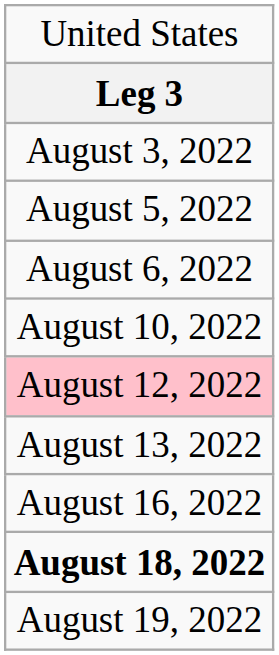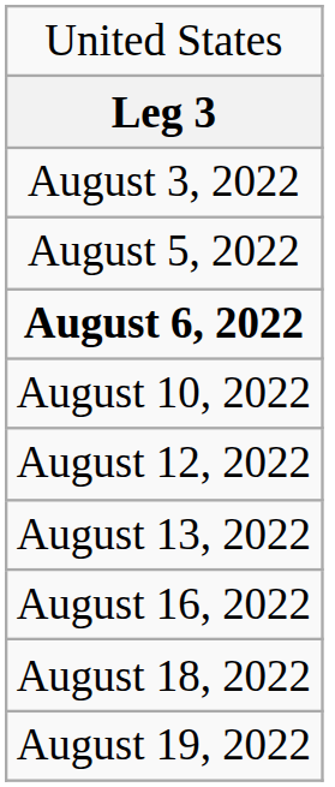row 5 | column 1: normal -> bold
row 7 | column 1: pink background -> no background
row 10 | column 1: bold -> normal
